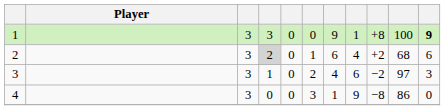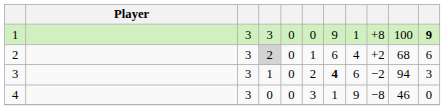row 4 | column 7: normal -> bold
row 4 | column 10: 97 -> 94
row 5 | column 10: 86 -> 46
